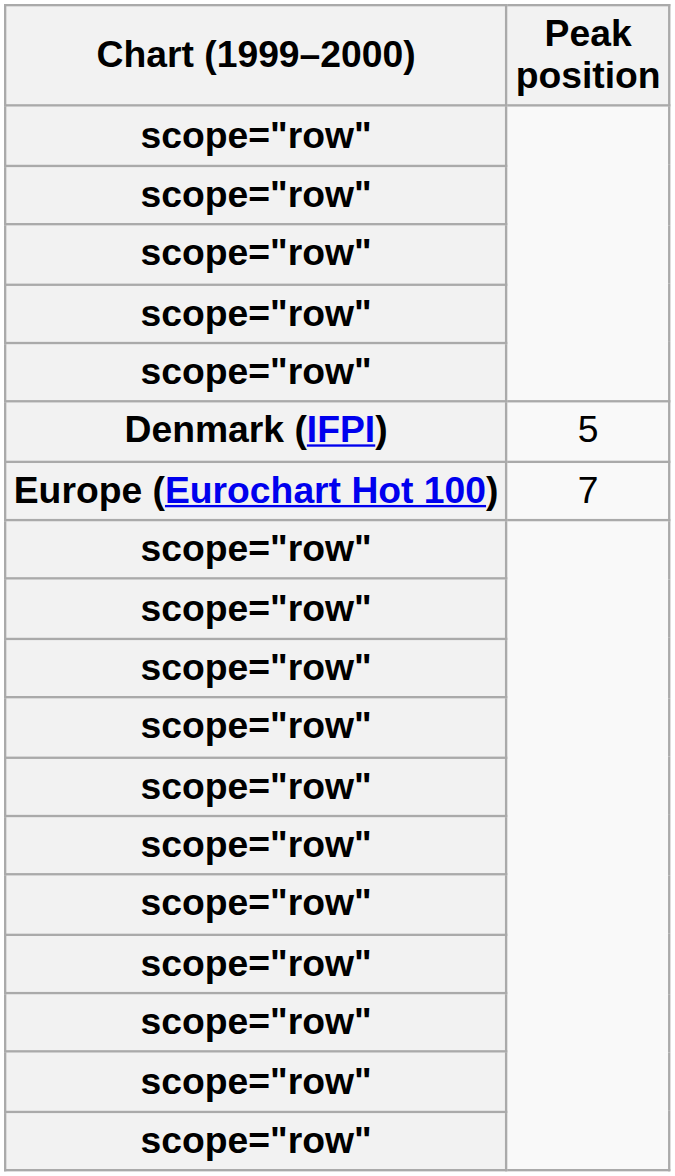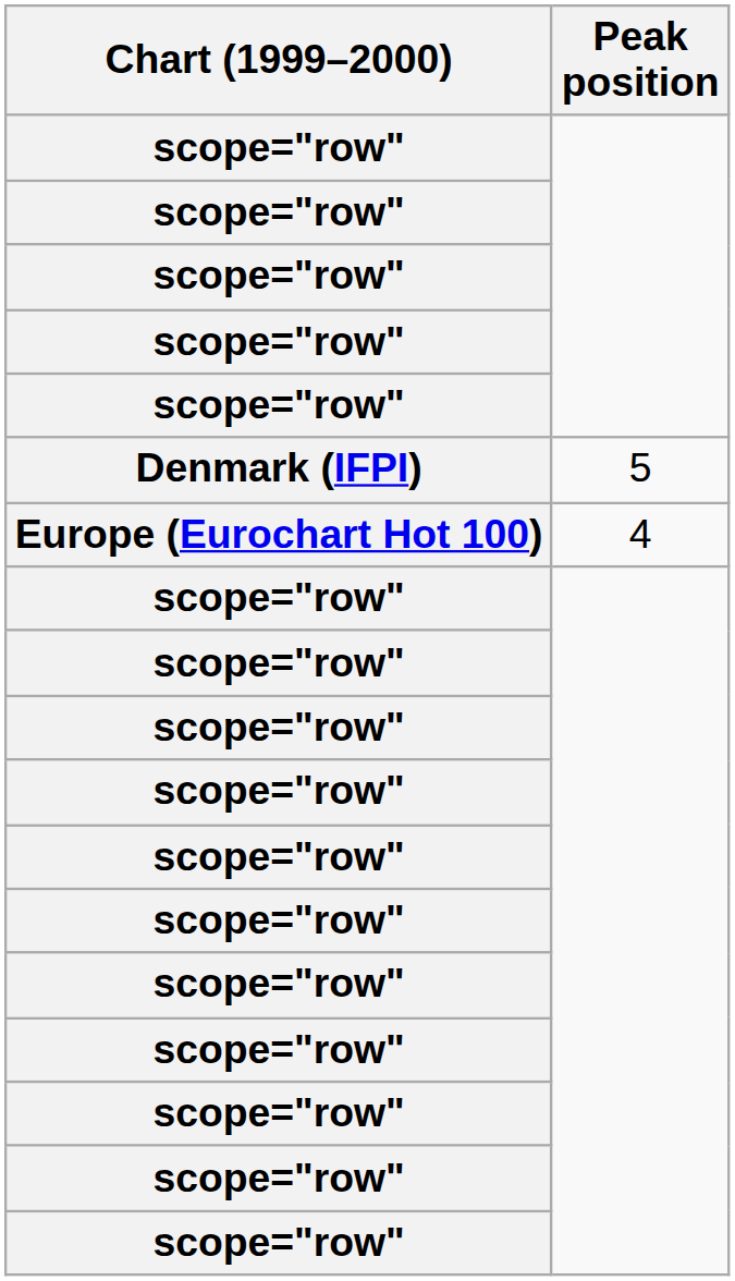Europe (Eurochart Hot 100) | Peak position: 7 -> 4
